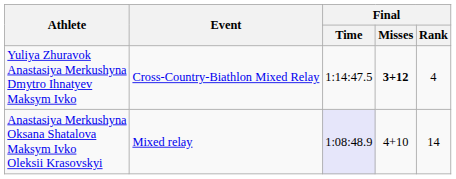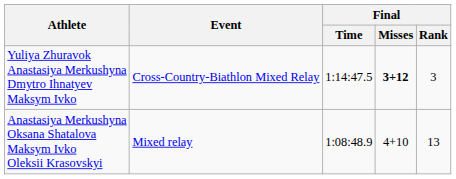row 3 | Final / Rank: 4 -> 3
row 4 | Final / Time: lavender background -> no background
row 4 | Final / Rank: 14 -> 13
